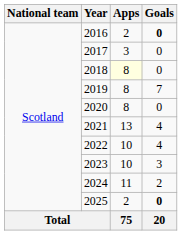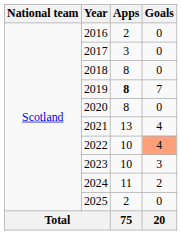2016 | Goals: bold -> normal
2018 | Apps: lightyellow background -> no background
2019 | Apps: normal -> bold
2022 | Goals: no background -> lightsalmon background
2025 | Goals: bold -> normal
